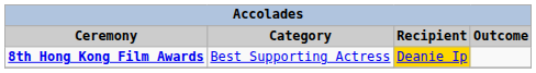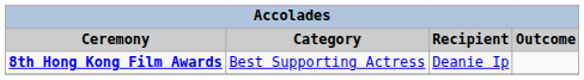8th Hong Kong Film Awards | Recipient: gold background -> no background
